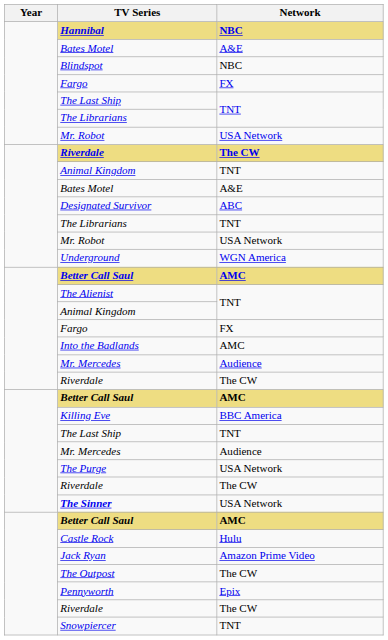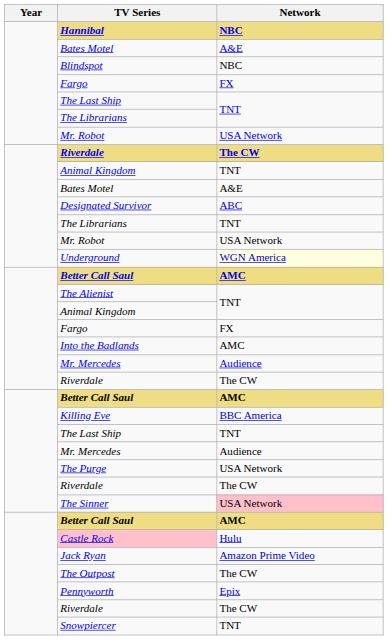Underground | Network: no background -> lightyellow background
The Sinner | TV Series: bold -> normal
The Sinner | Network: no background -> pink background
Castle Rock | TV Series: no background -> pink background
